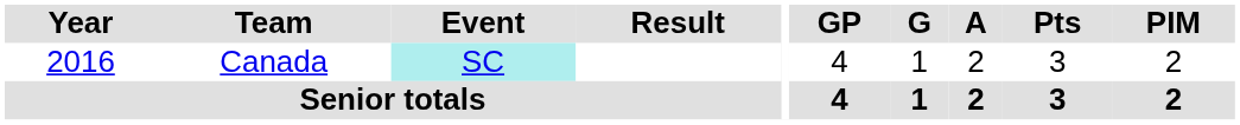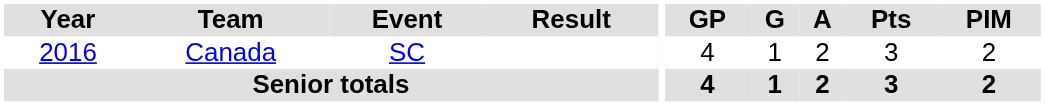Canada | Event: paleturquoise background -> no background
